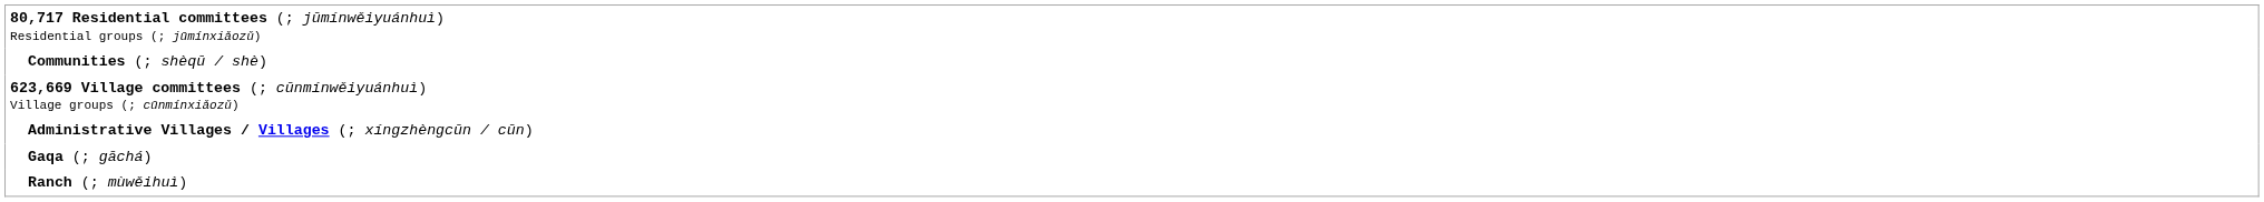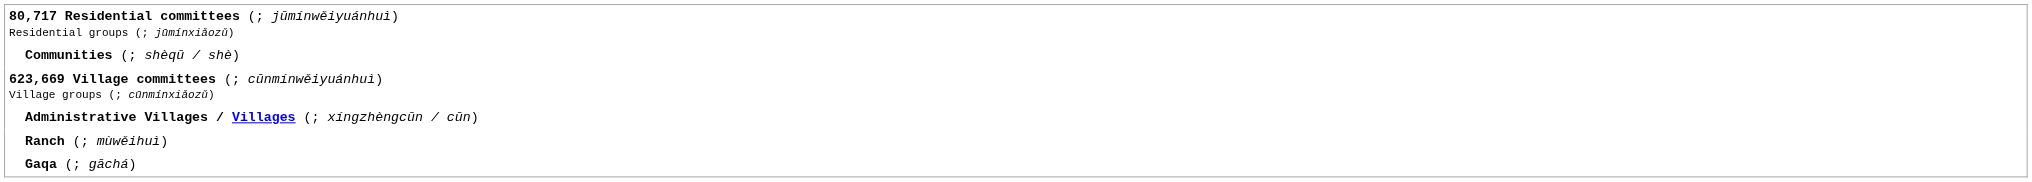row 5 | column 1: Gaqa (; gāchá) -> Ranch (; mùwěihuì)
row 6 | column 1: Ranch (; mùwěihuì) -> Gaqa (; gāchá)
